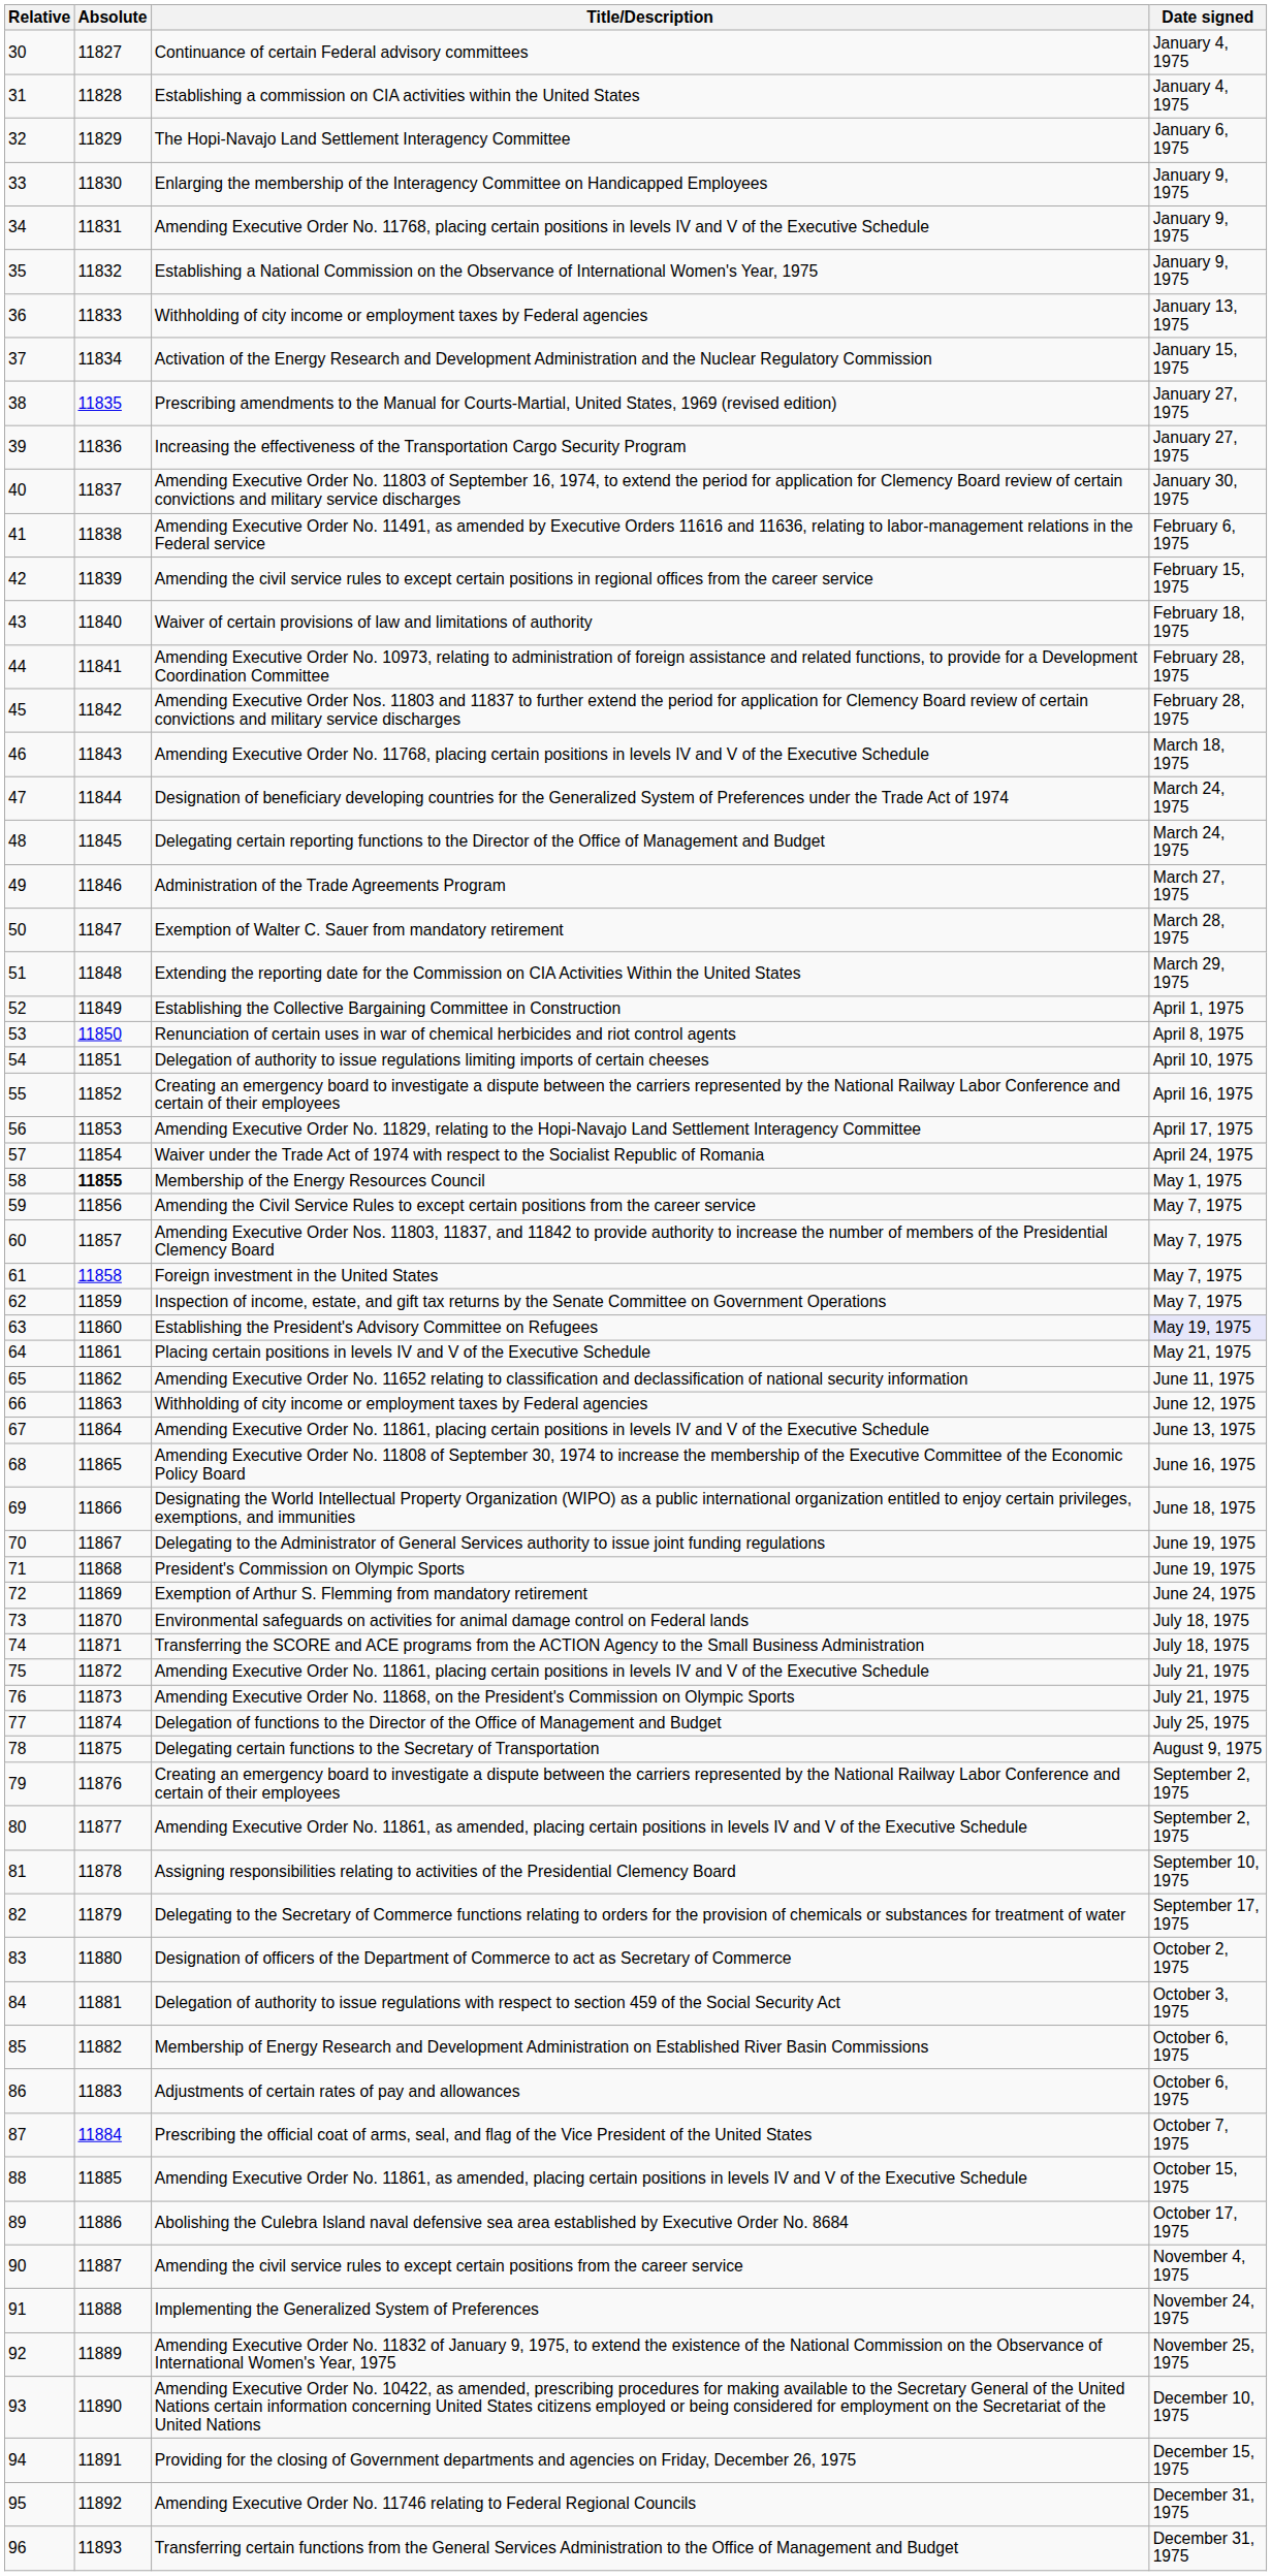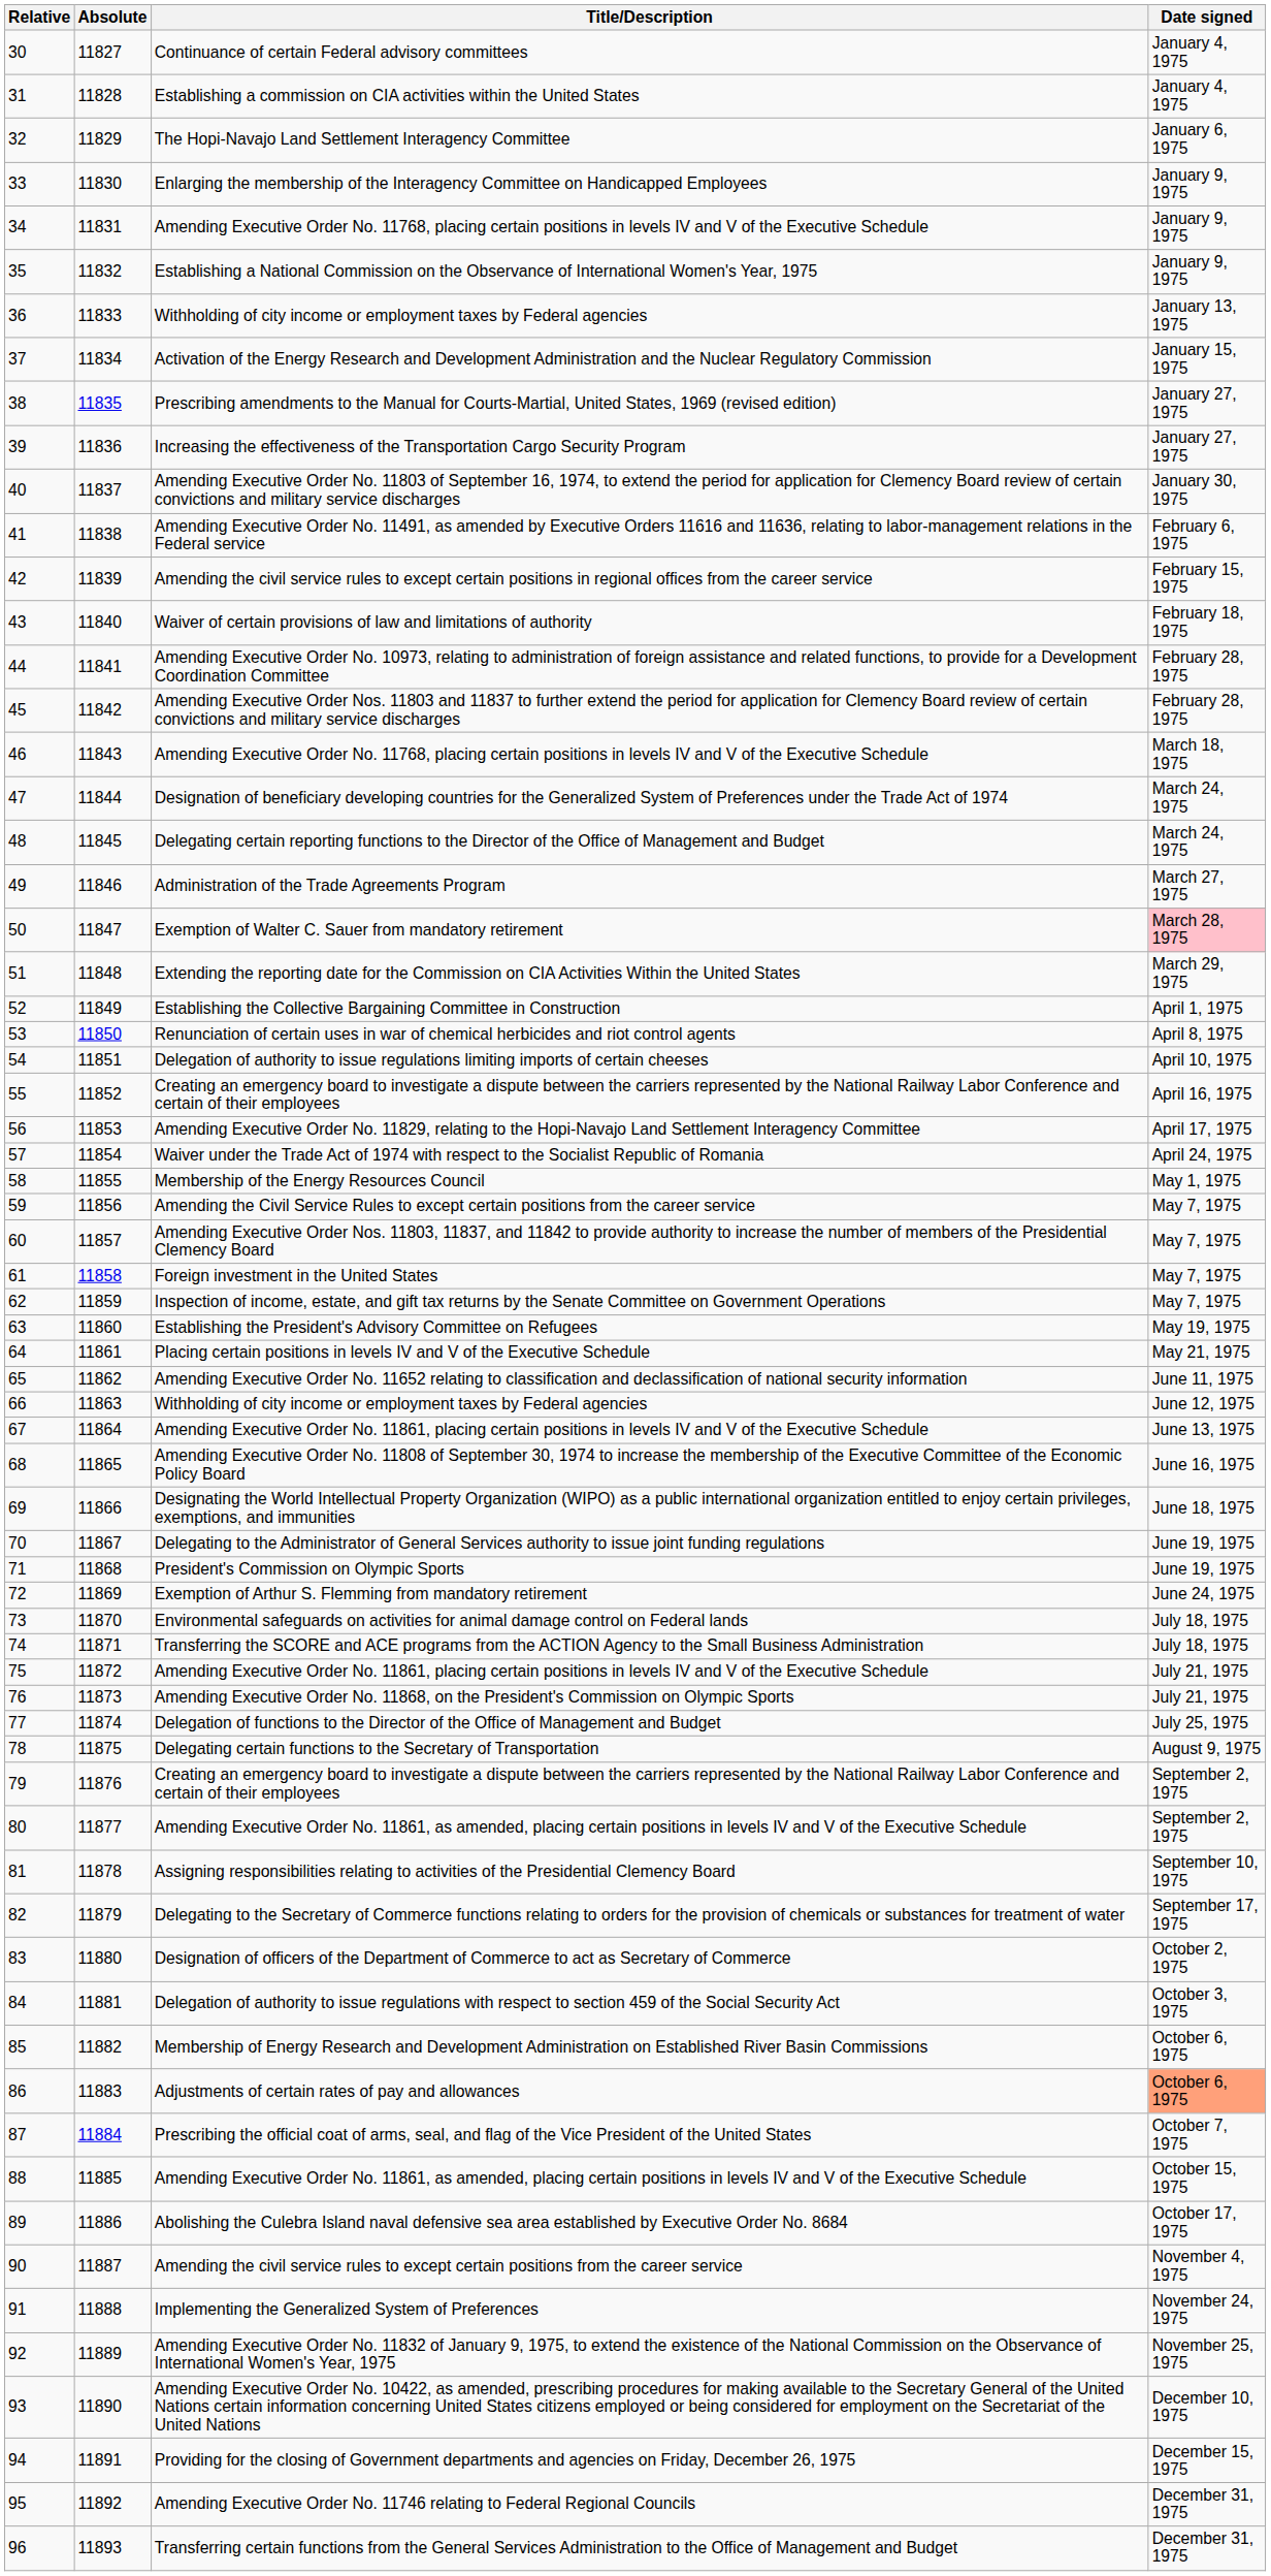Exemption of Walter C. Sauer from mandatory retirement | Date signed: no background -> pink background
Membership of the Energy Resources Council | Absolute: bold -> normal
Establishing the President's Advisory Committee on Refugees | Date signed: lavender background -> no background
Adjustments of certain rates of pay and allowances | Date signed: no background -> lightsalmon background
